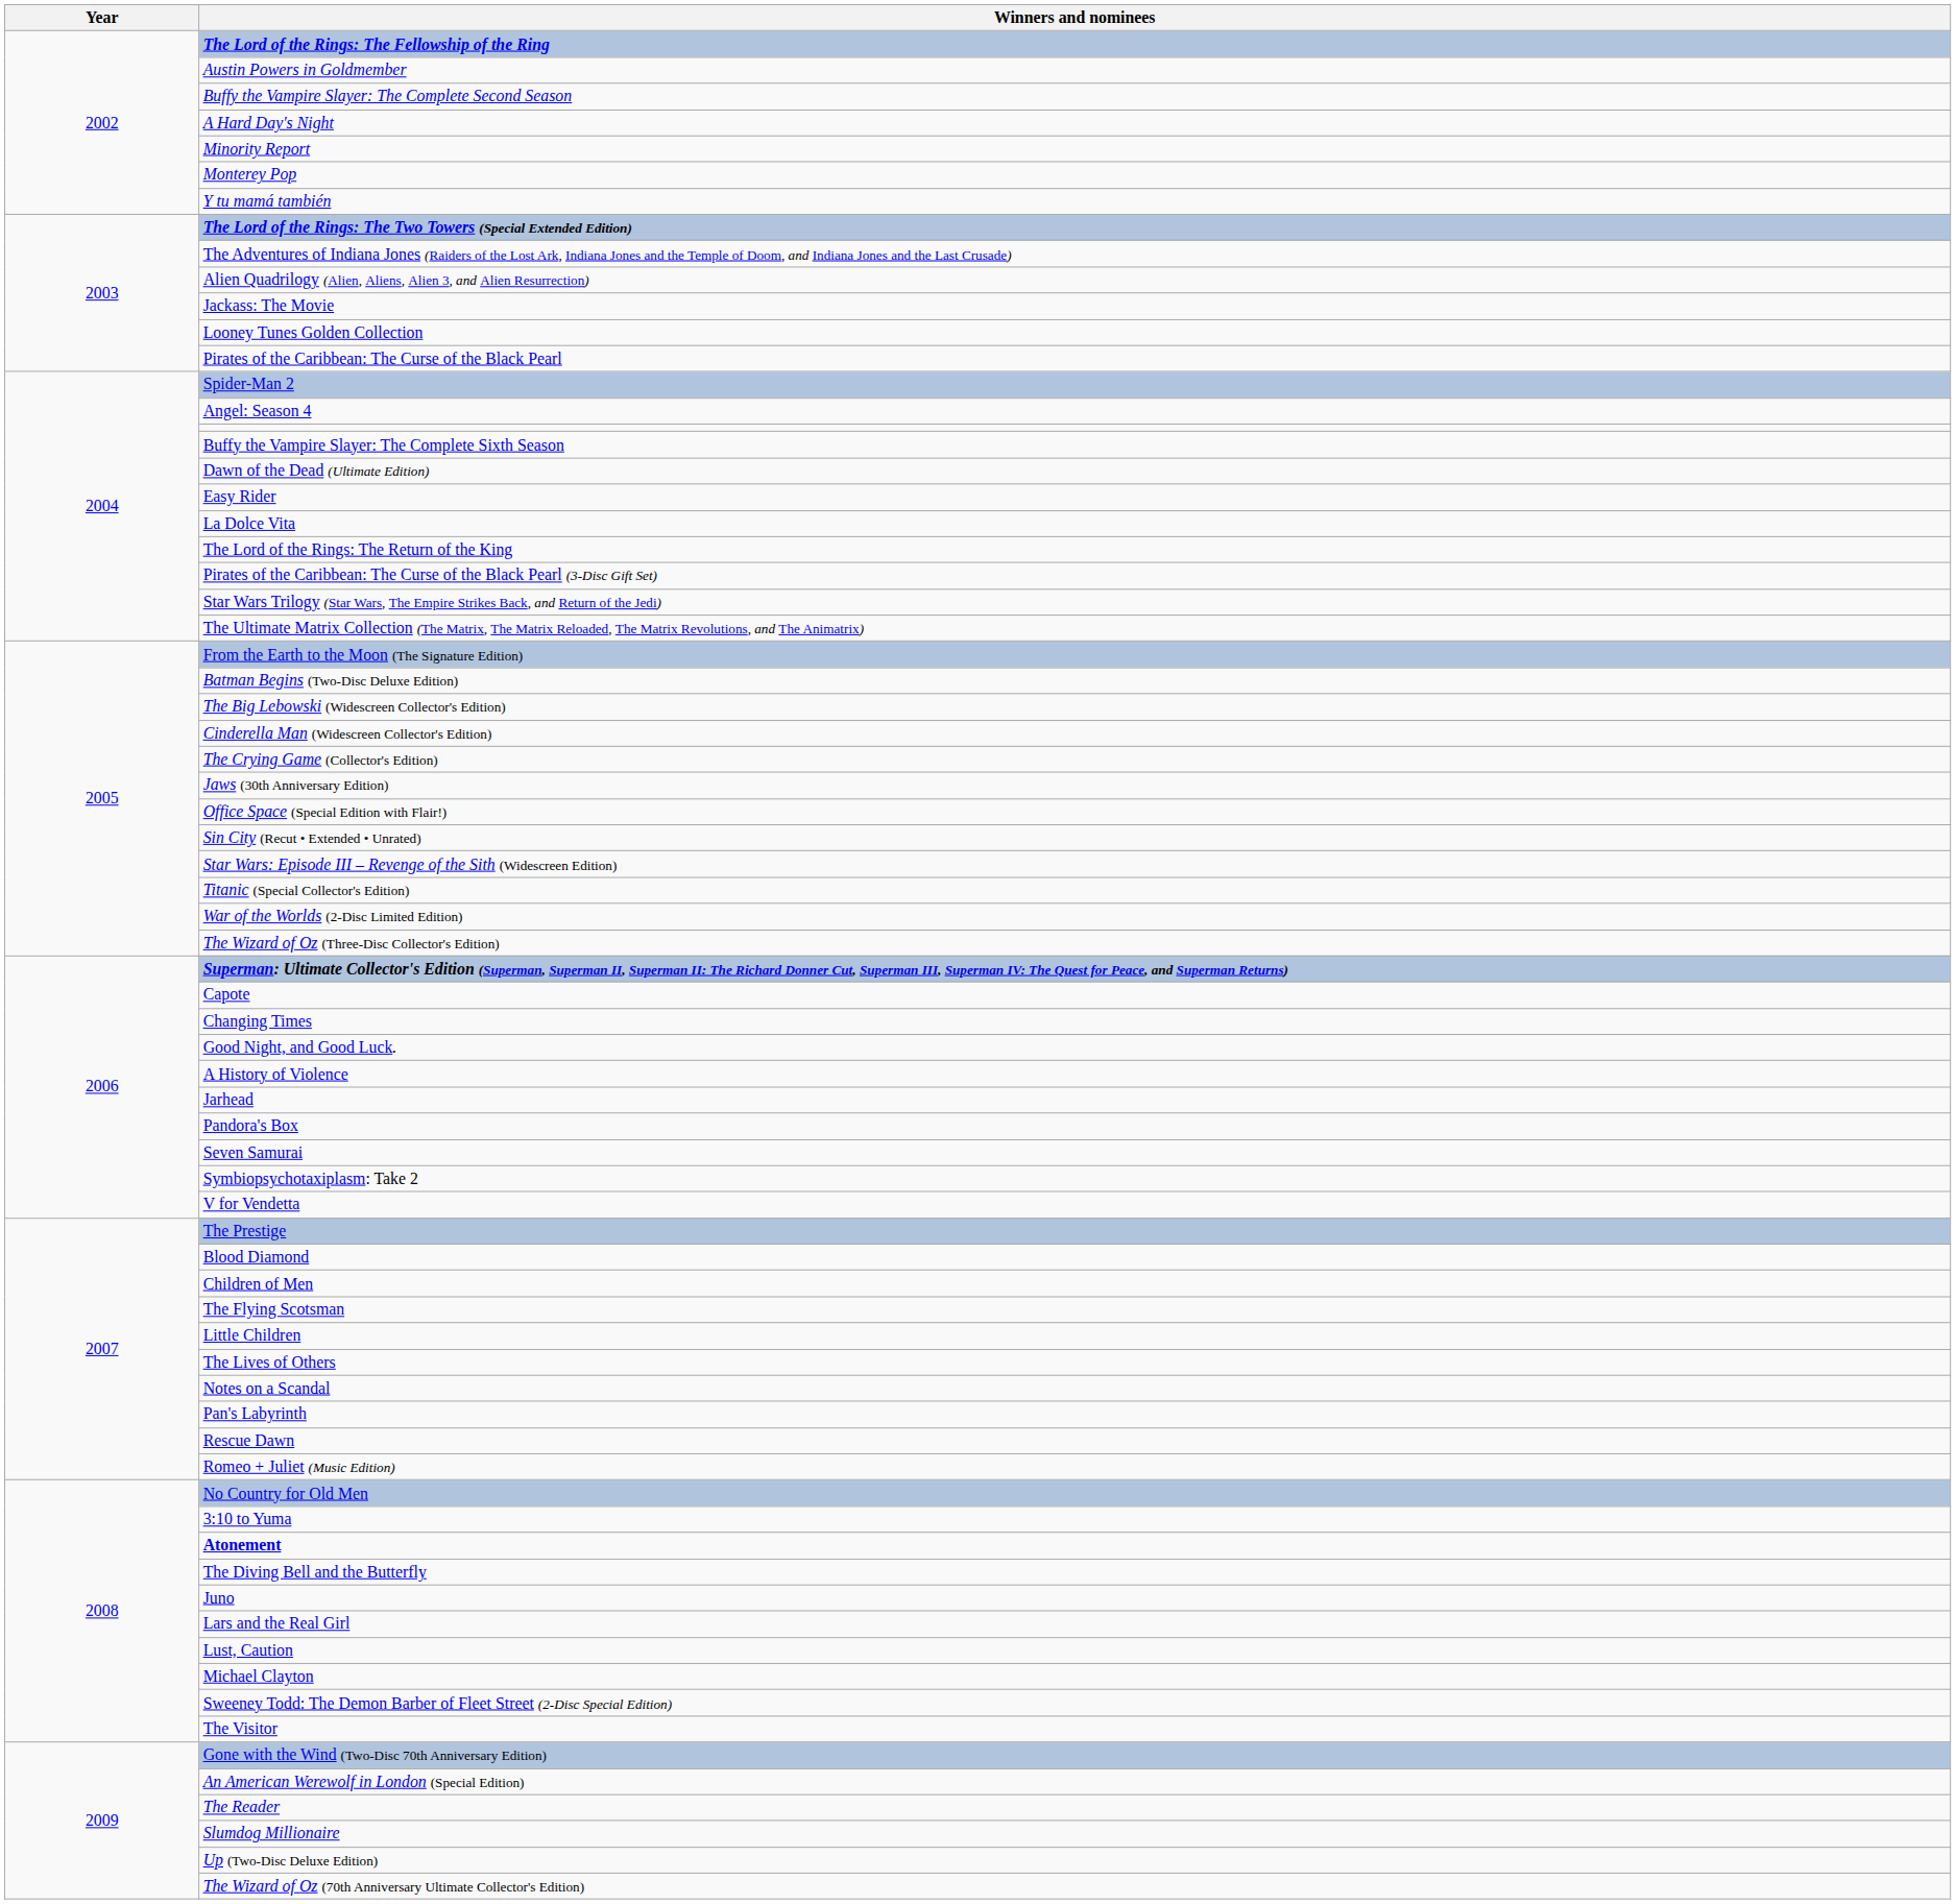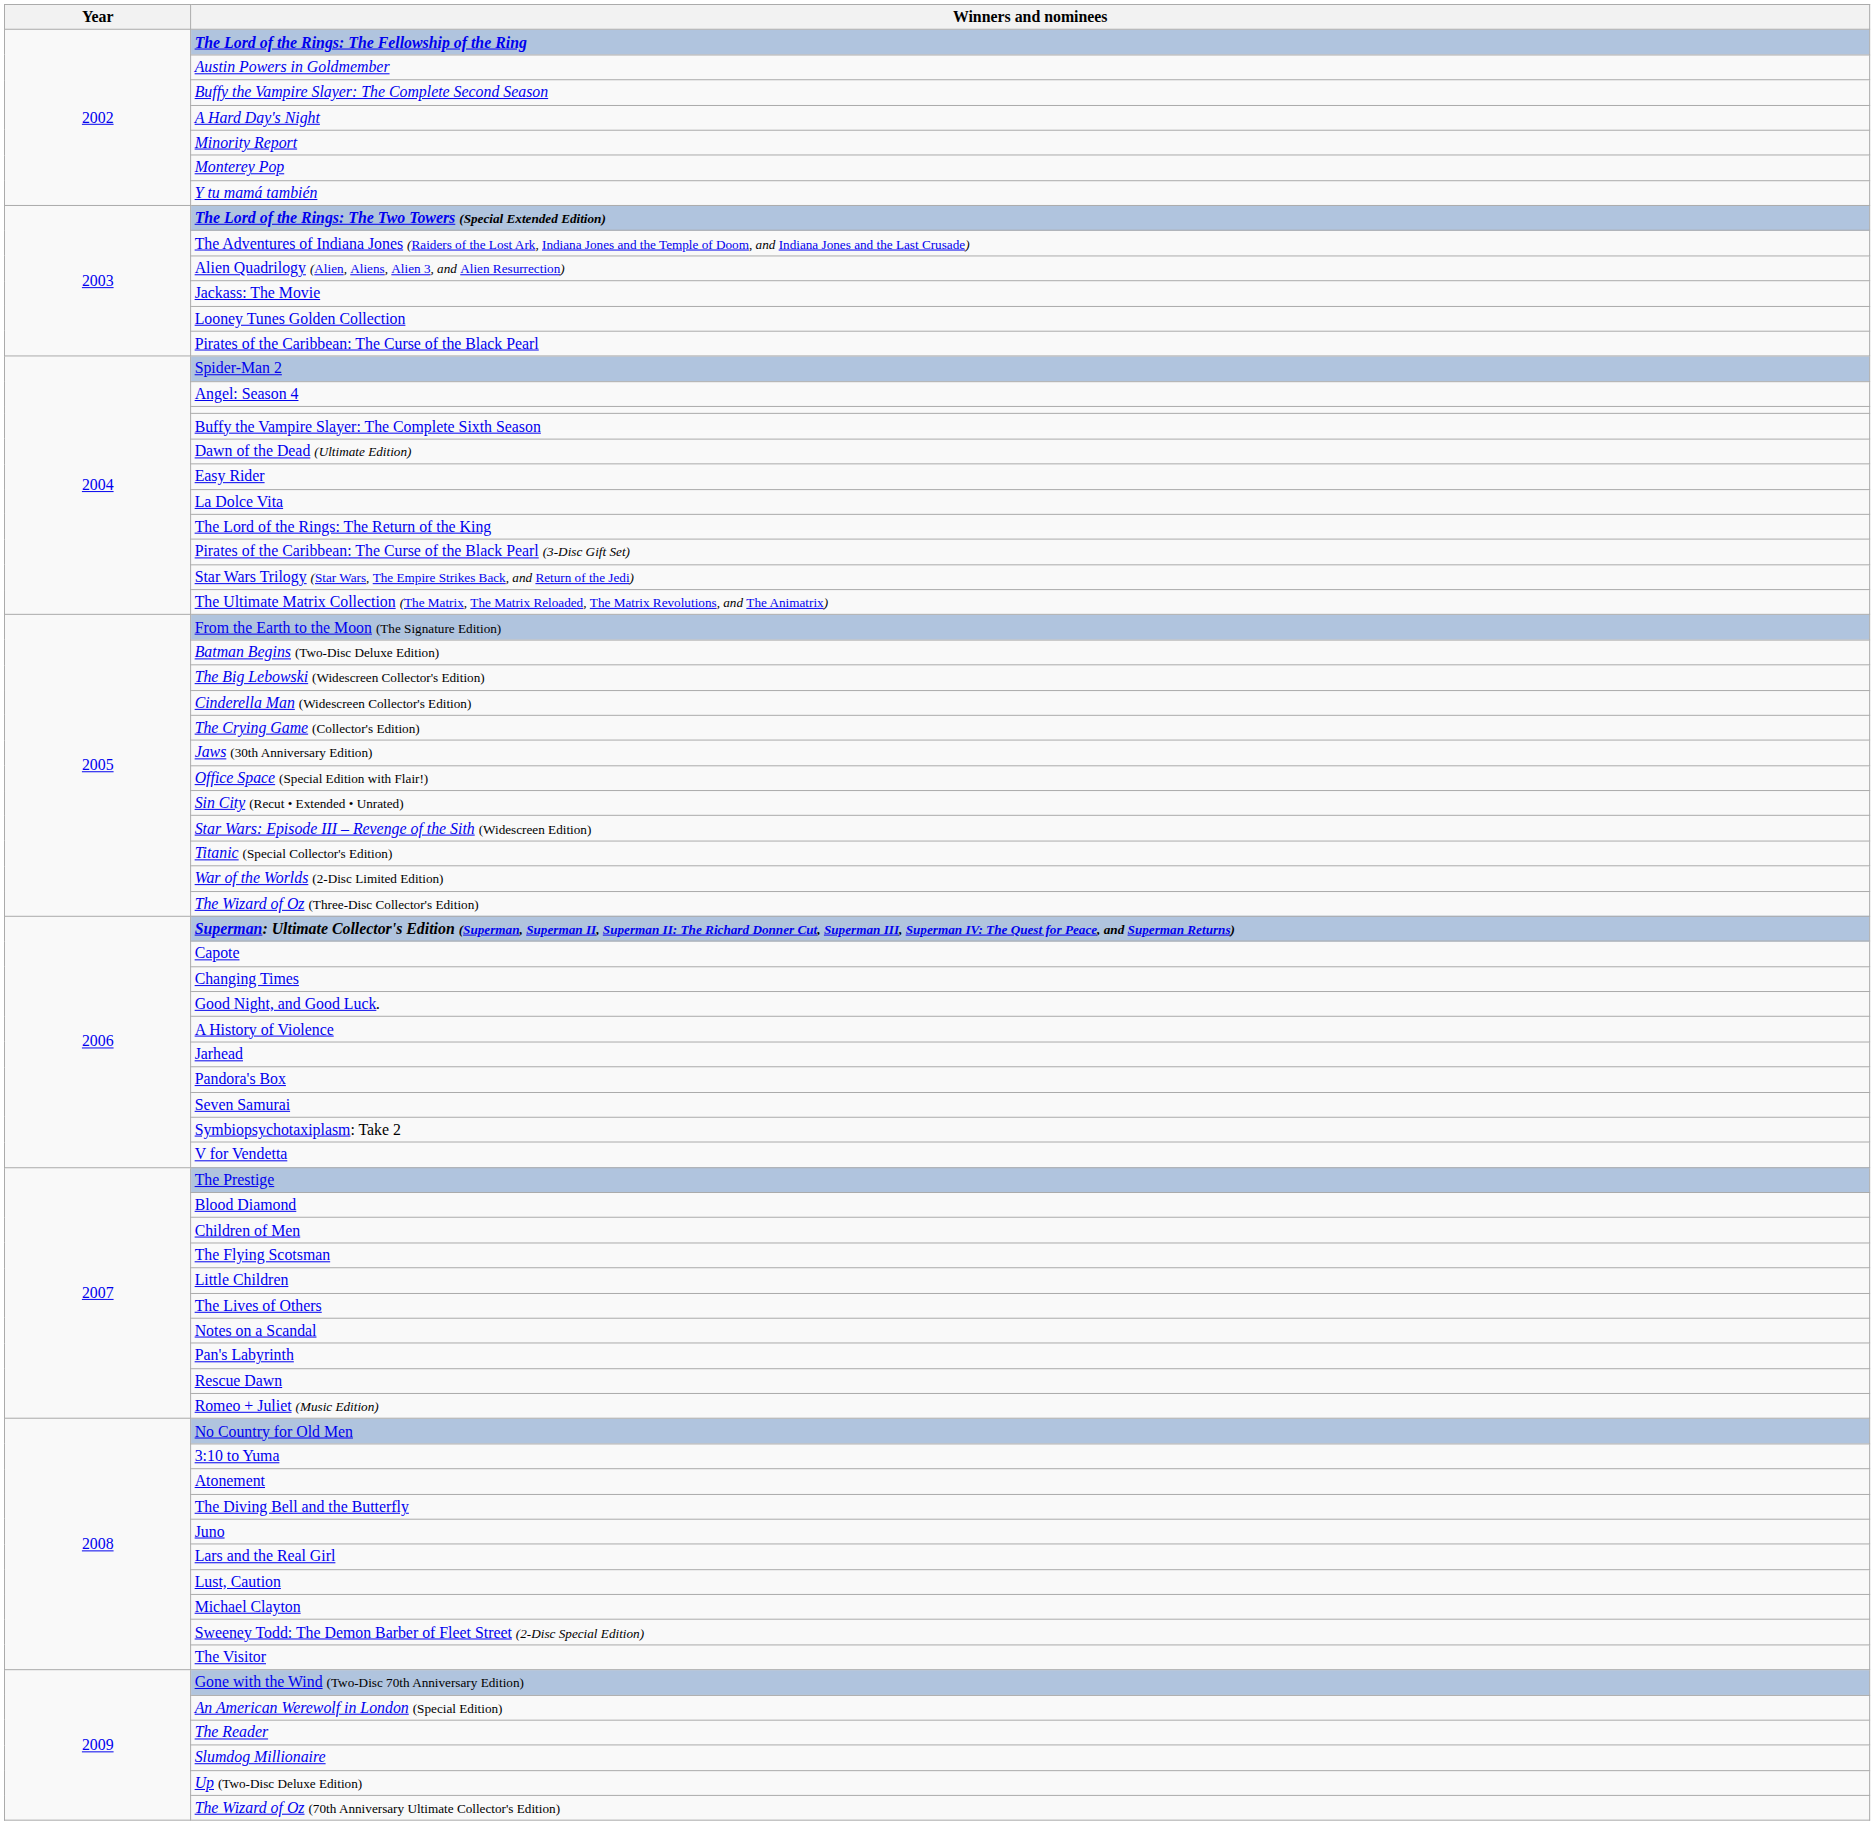Atonement | Winners and nominees: bold -> normal
